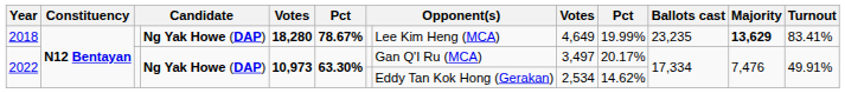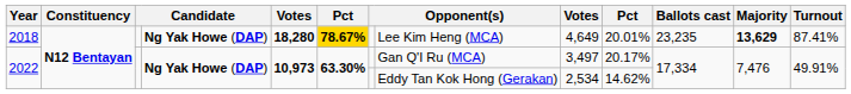2018 | column 6: no background -> gold background
2018 | column 10: 19.99% -> 20.01%
2018 | Turnout: 83.41% -> 87.41%
